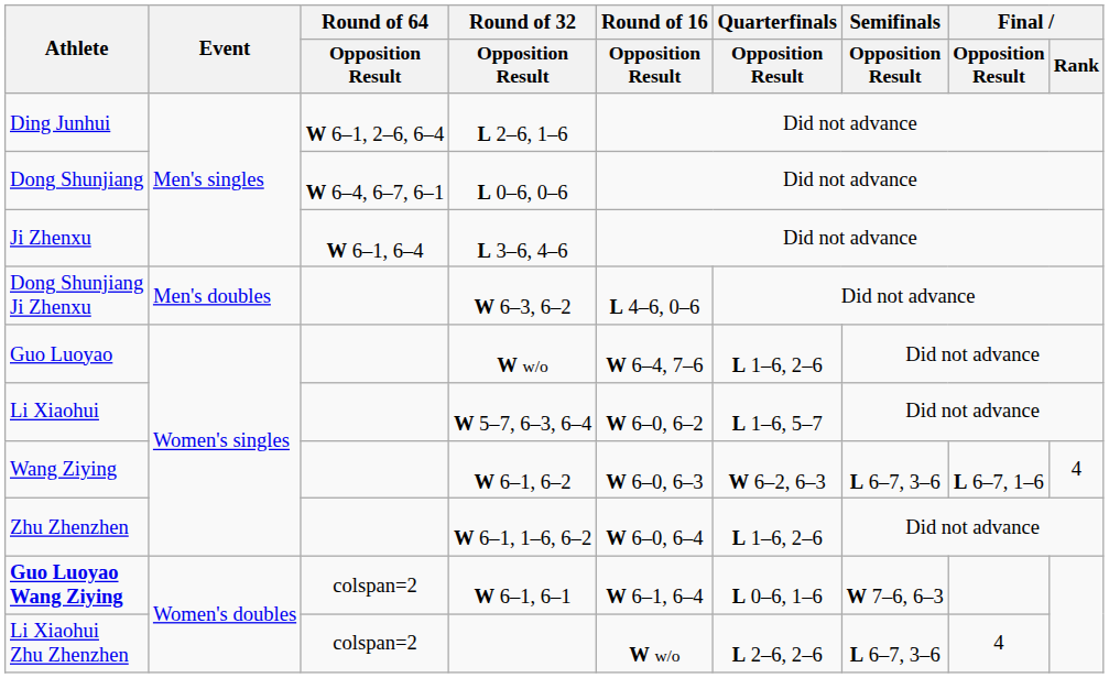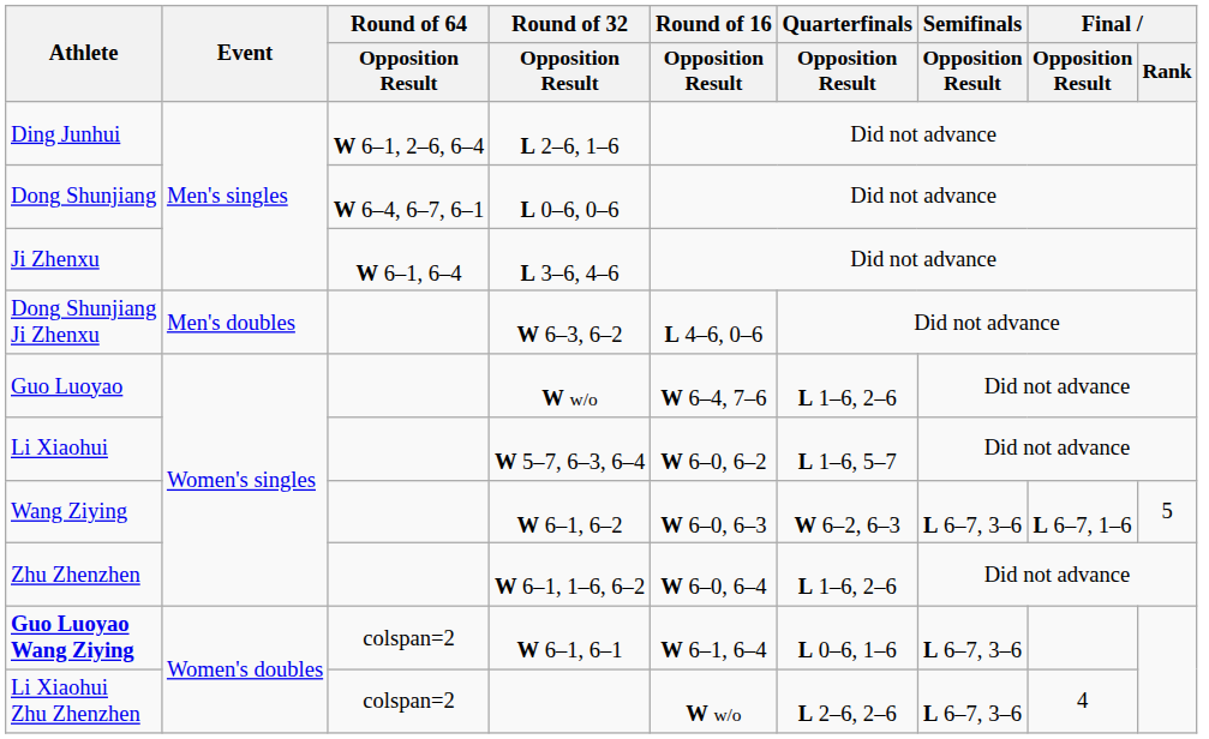Wang Ziying | Final / Rank: 4 -> 5
Guo Luoyao Wang Ziying | Semifinals / Opposition Result: W 7–6, 6–3 -> L 6–7, 3–6
